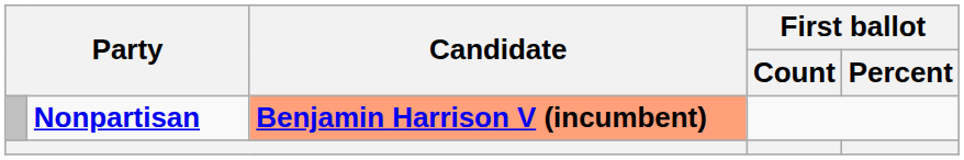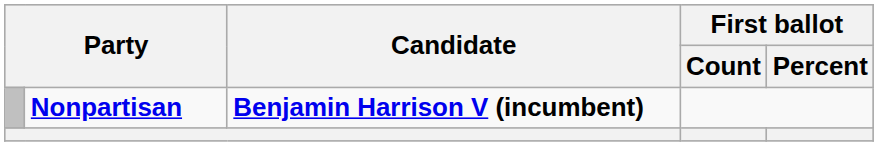Nonpartisan | Candidate: lightsalmon background -> no background
